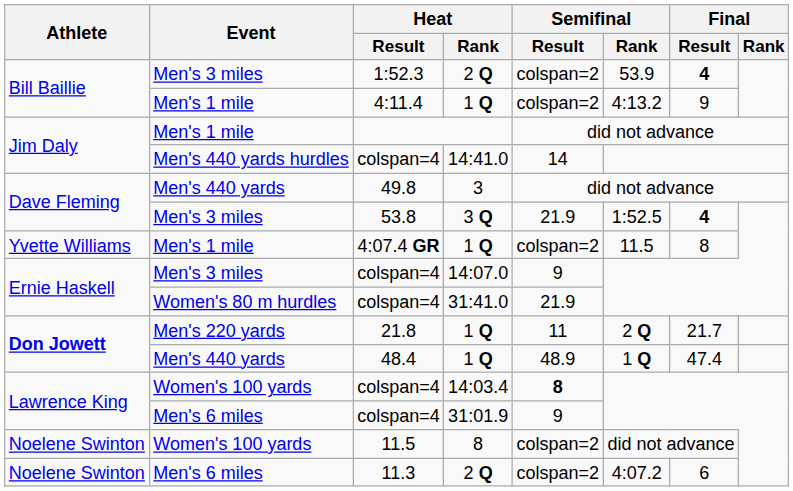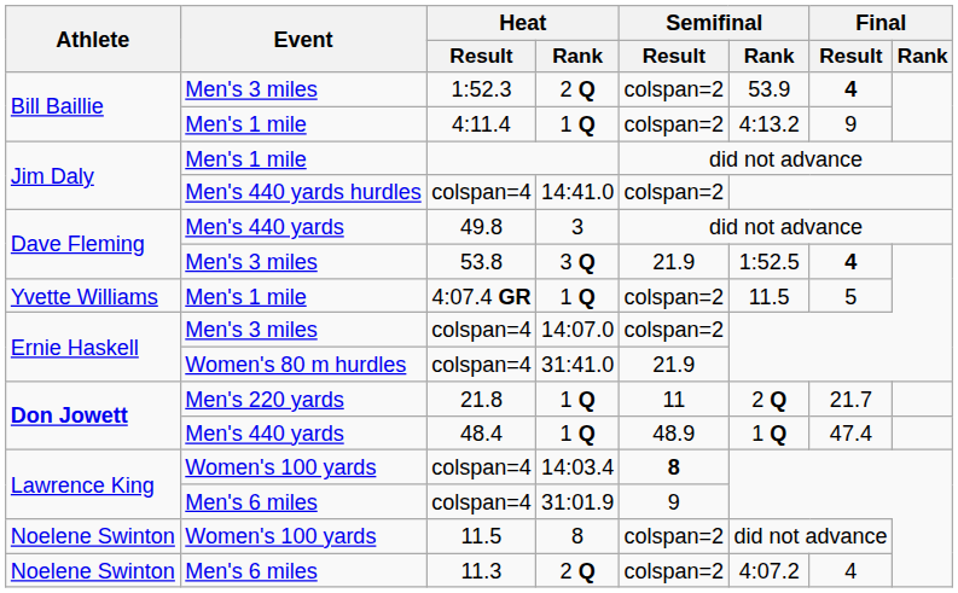colspan=4 / 14:41.0 | Semifinal / Result: 14 -> colspan=2
4:07.4 GR | Final / Result: 8 -> 5
colspan=4 / 14:07.0 | Semifinal / Result: 9 -> colspan=2
11.3 | Final / Result: 6 -> 4
